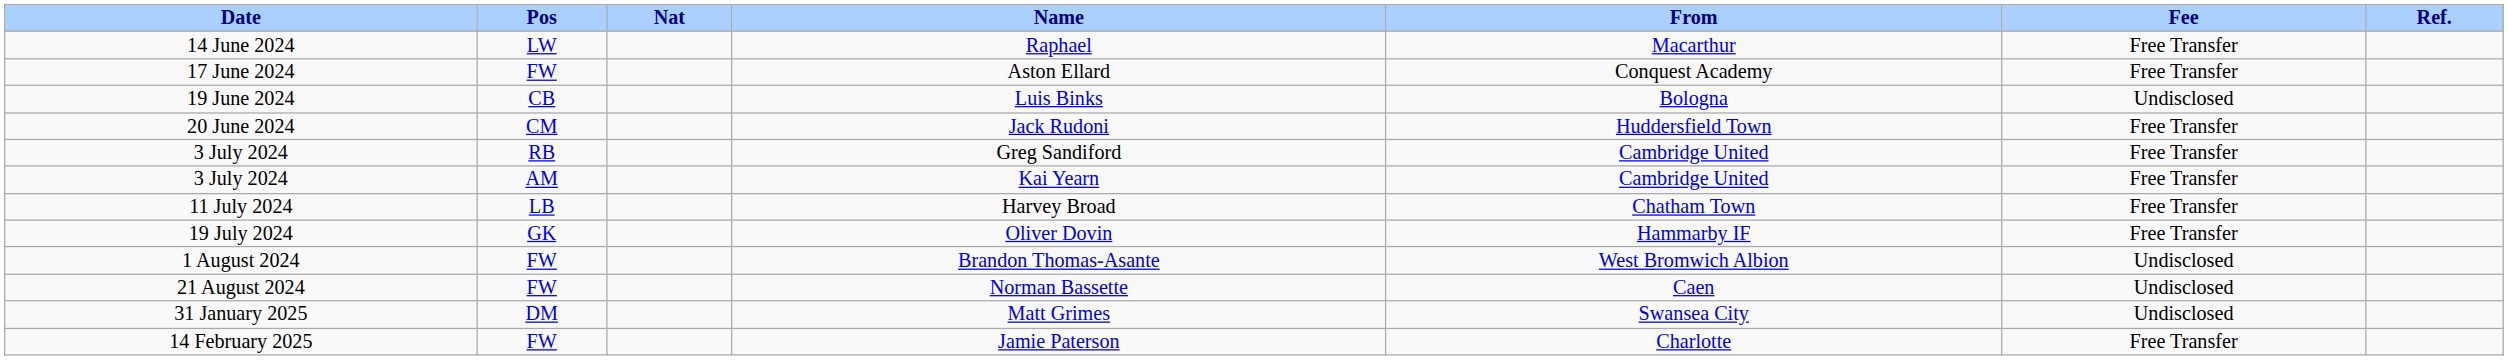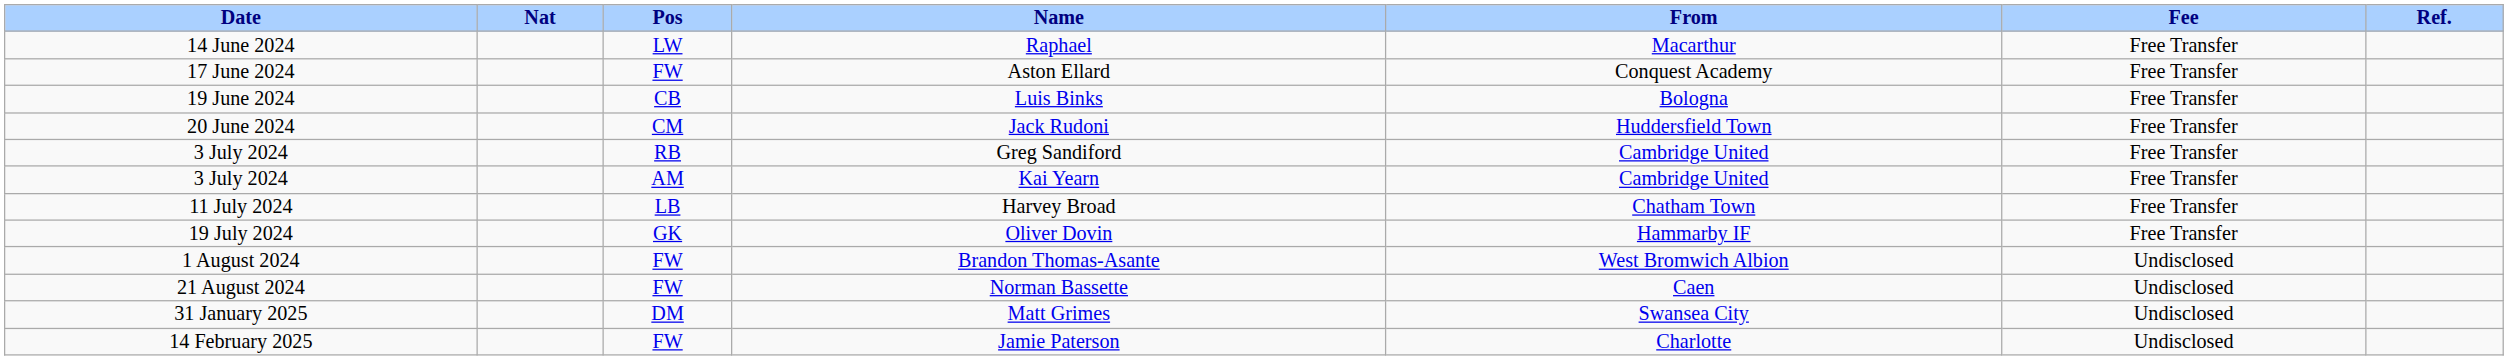columns swapped: Pos <-> Nat
Luis Binks | Fee: Undisclosed -> Free Transfer
Jamie Paterson | Fee: Free Transfer -> Undisclosed
